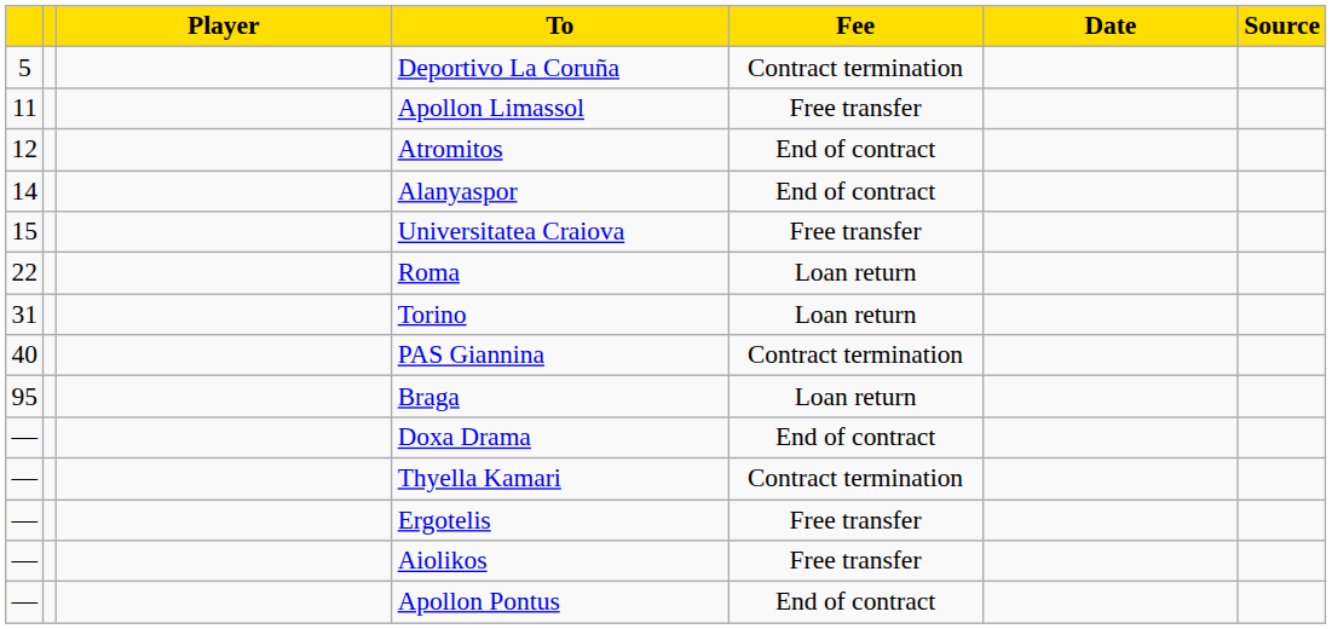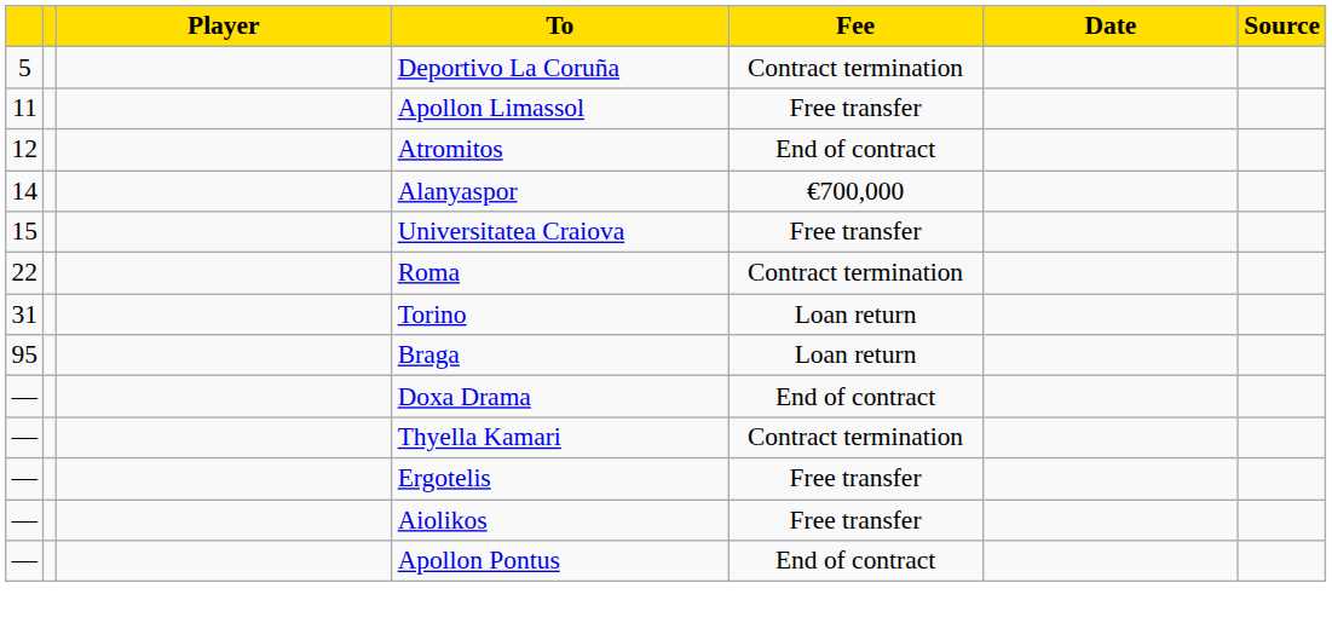Alanyaspor | Fee: End of contract -> €700,000
Roma | Fee: Loan return -> Contract termination
- row: 40 | PAS Giannina | Contract termination
